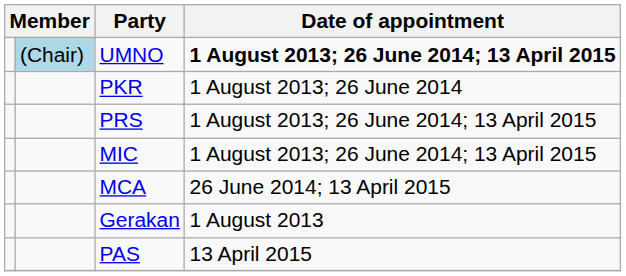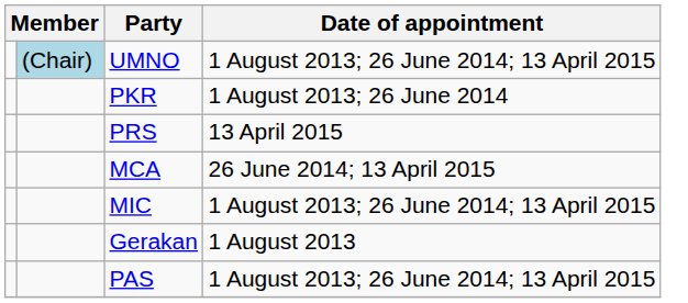UMNO | Date of appointment: bold -> normal
PRS | Date of appointment: 1 August 2013; 26 June 2014; 13 April 2015 -> 13 April 2015
rows swapped: MIC <-> MCA
PAS | Date of appointment: 13 April 2015 -> 1 August 2013; 26 June 2014; 13 April 2015
